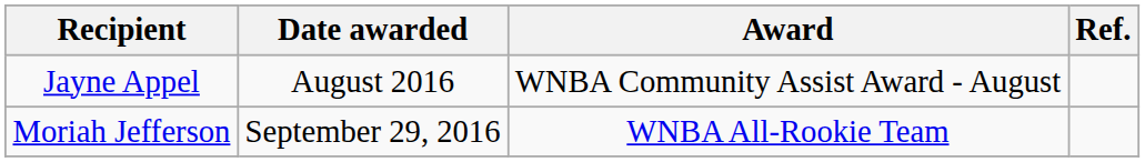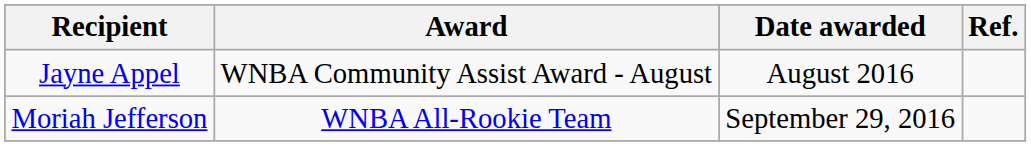columns swapped: Award <-> Date awarded
